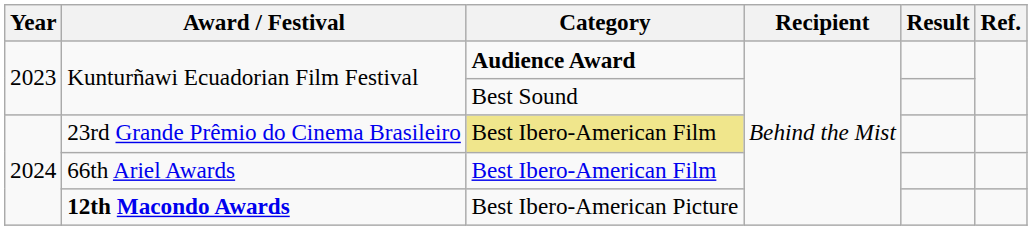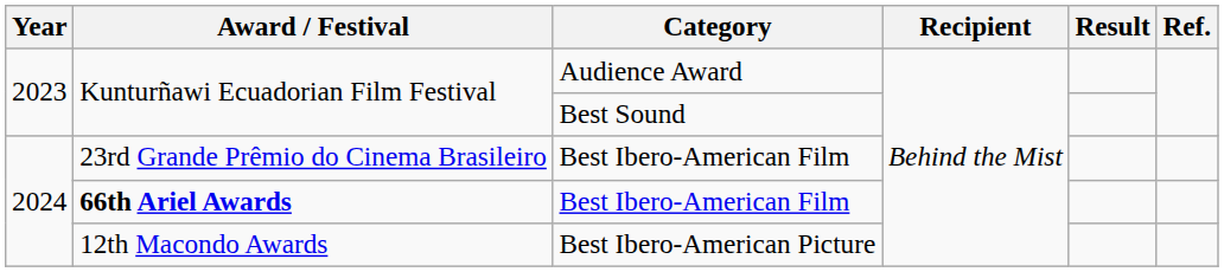Kunturñawi Ecuadorian Film Festival / Audience Award | Category: bold -> normal
23rd Grande Prêmio do Cinema Brasileiro | Category: khaki background -> no background
66th Ariel Awards | Award / Festival: normal -> bold
12th Macondo Awards | Award / Festival: bold -> normal
